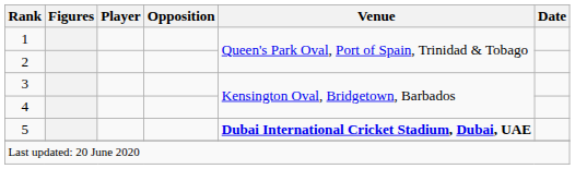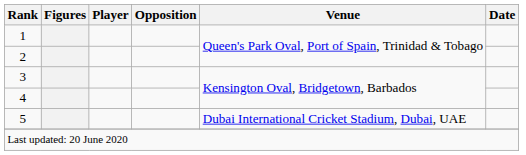5 | Venue: bold -> normal
